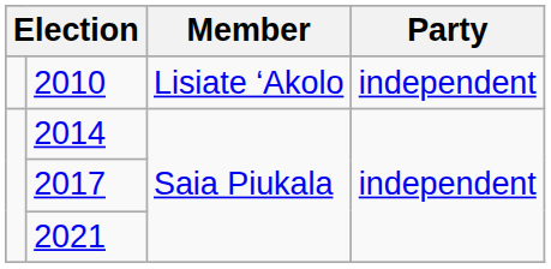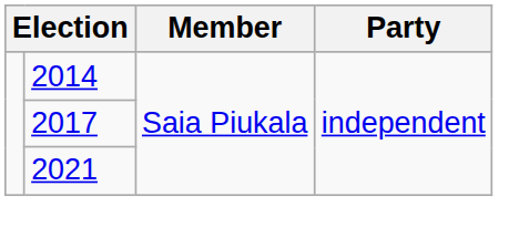- row: 2010 | Lisiate ‘Akolo | independent
